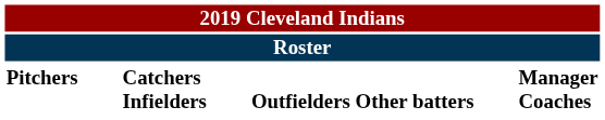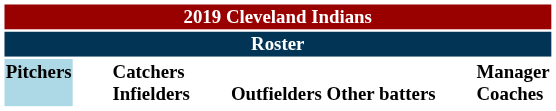Pitchers | column 1: no background -> lightblue background
